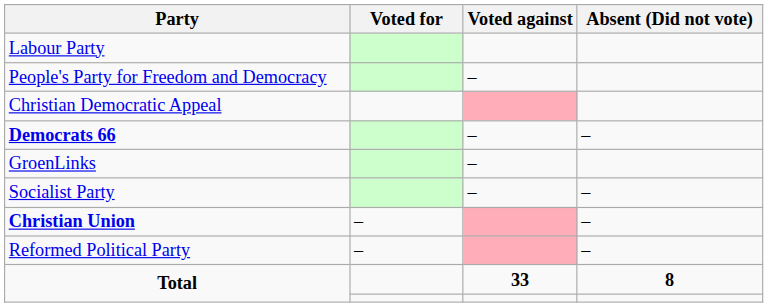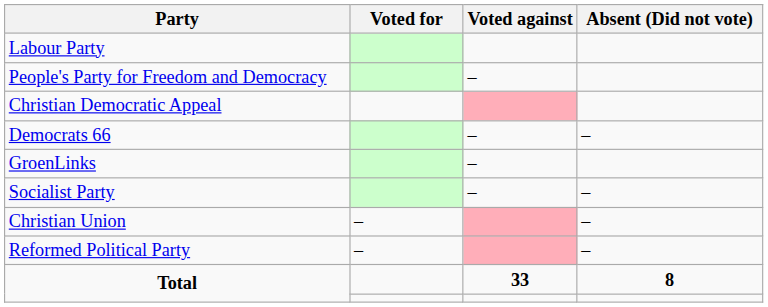Democrats 66 | Party: bold -> normal
Christian Union | Party: bold -> normal
